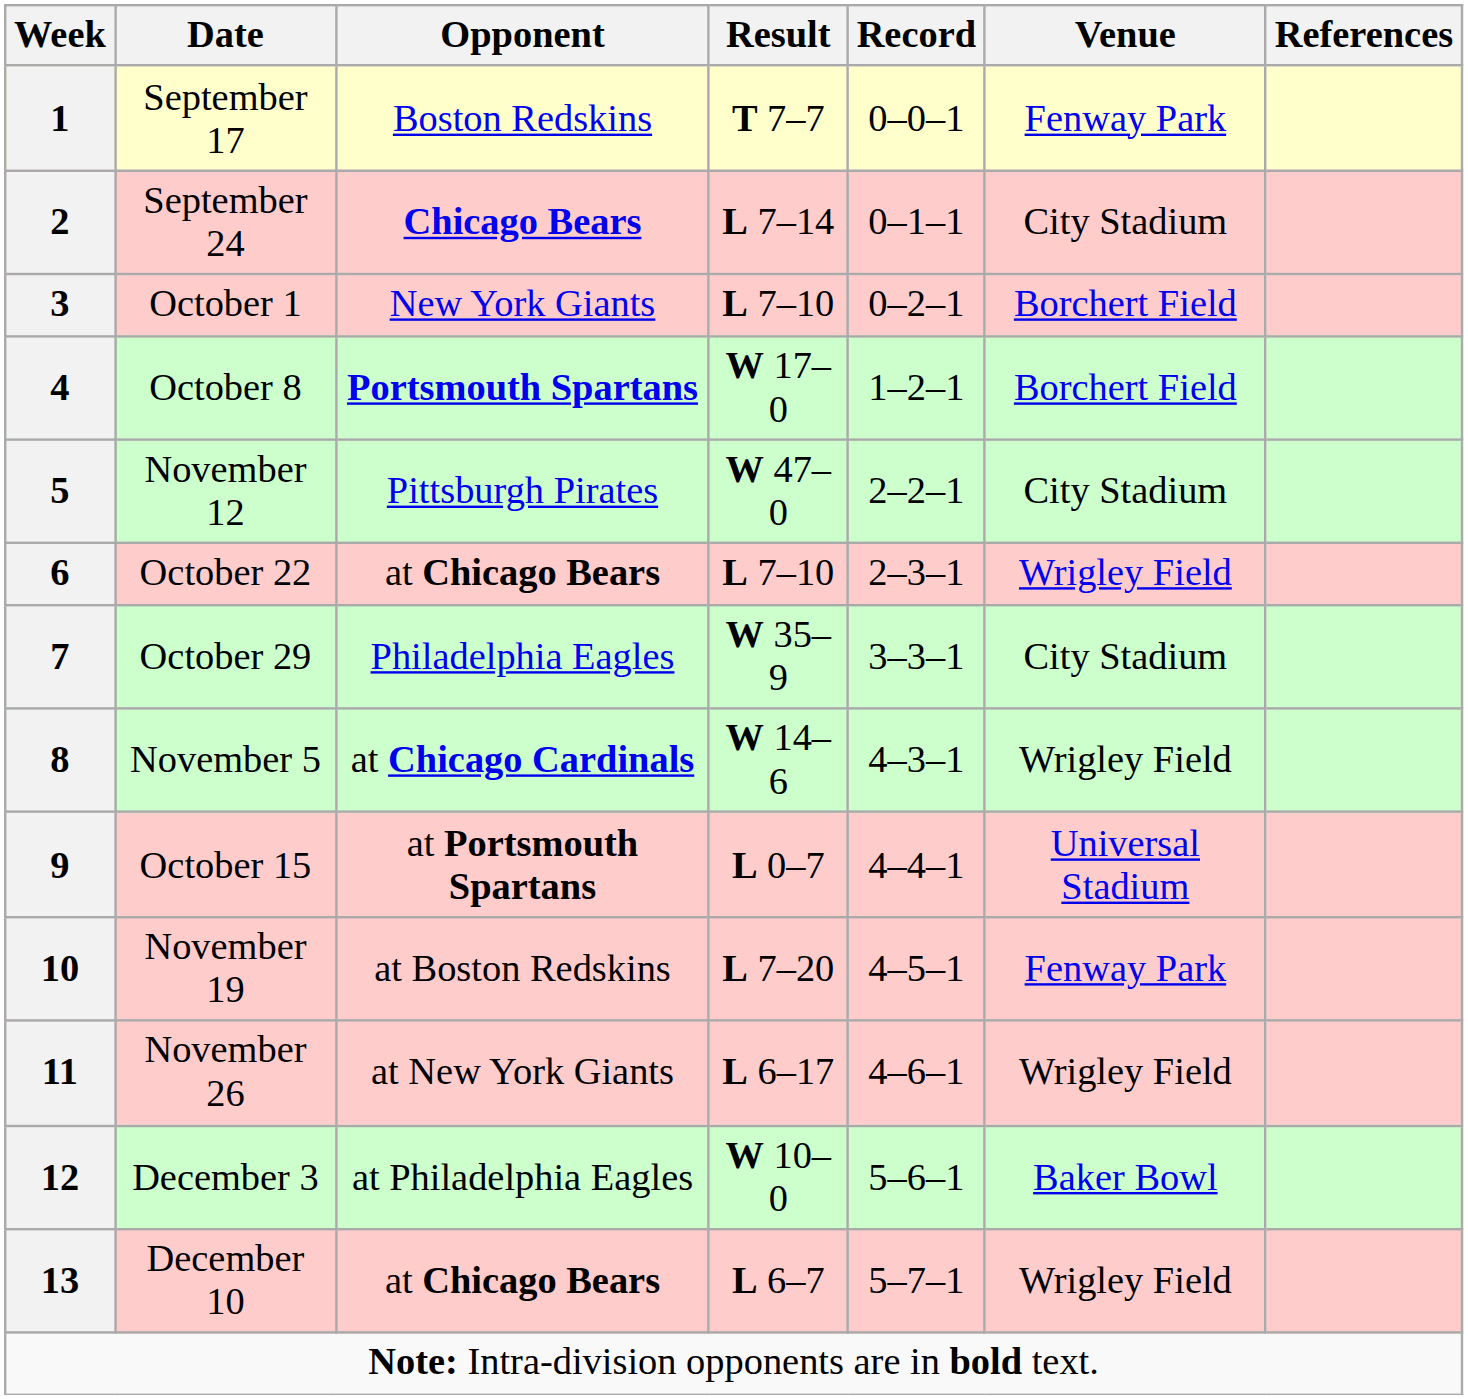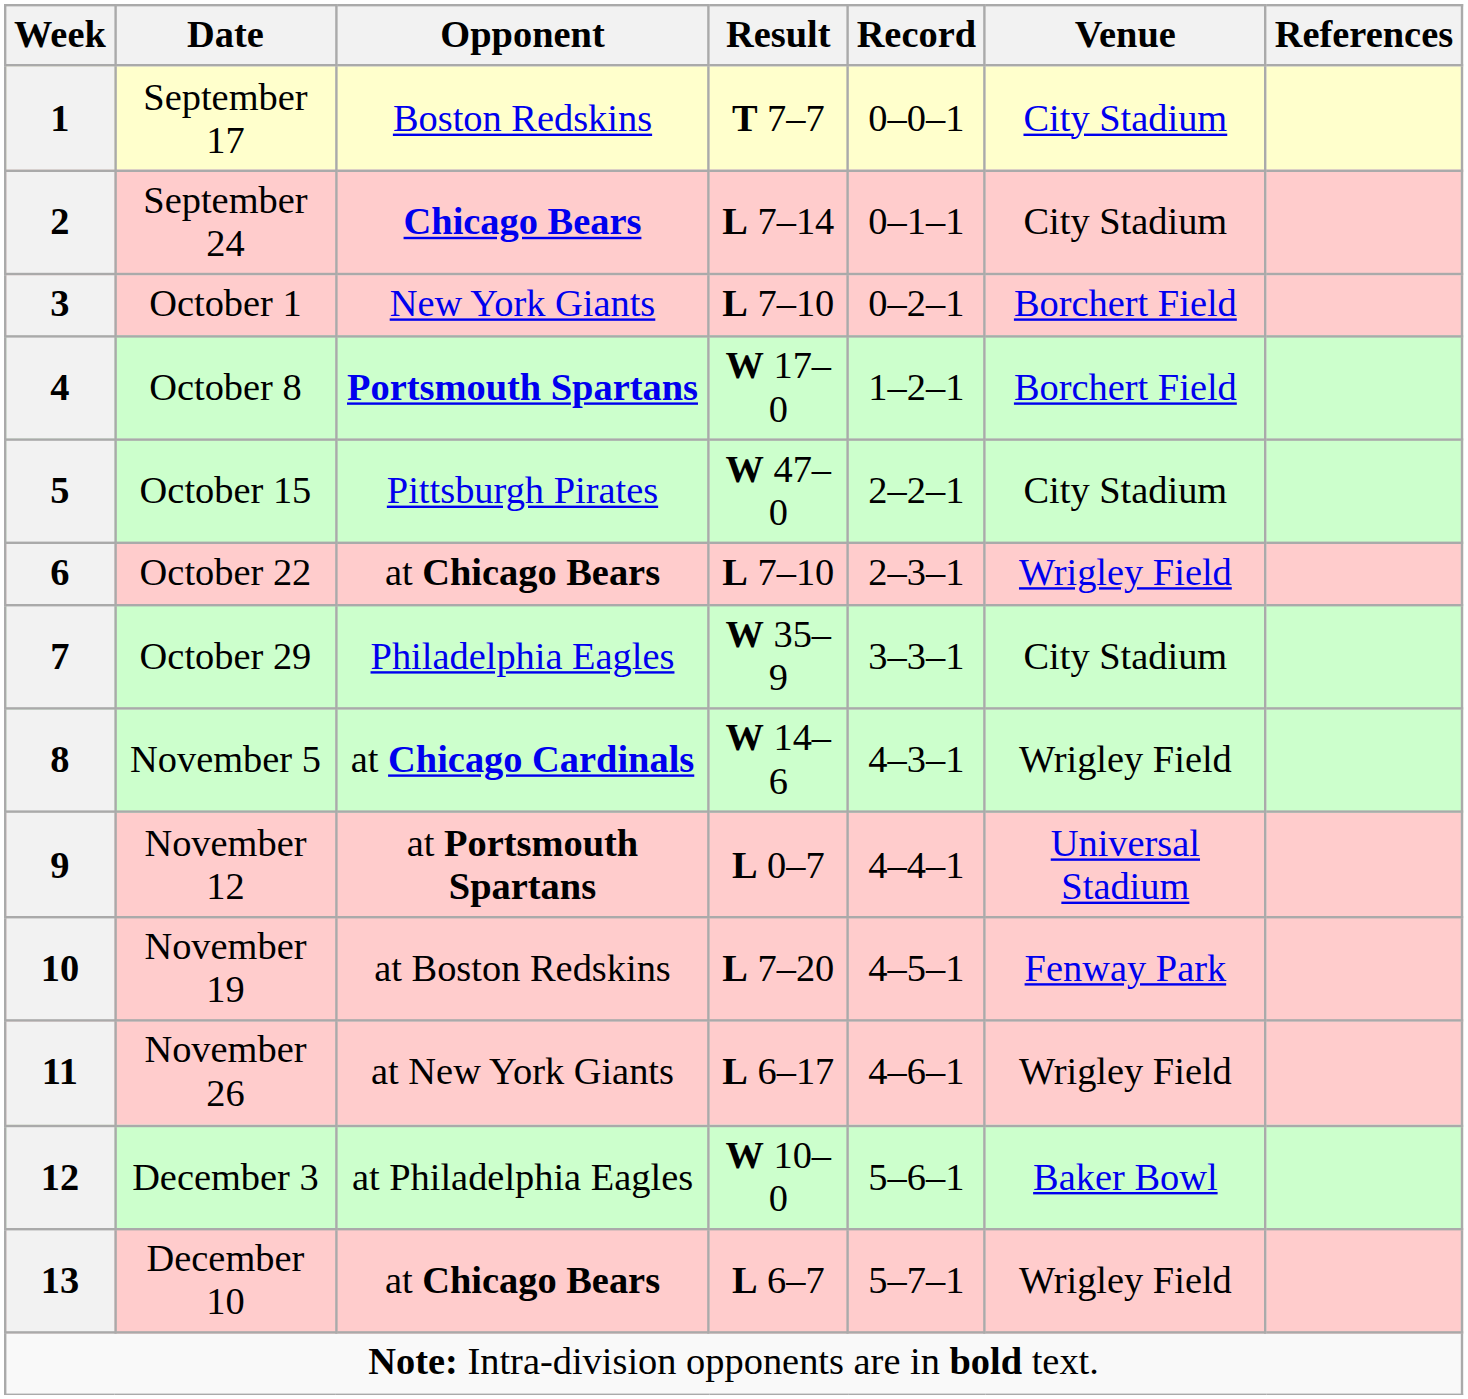1 | Venue: Fenway Park -> City Stadium
5 | Date: November 12 -> October 15
9 | Date: October 15 -> November 12
